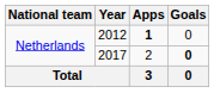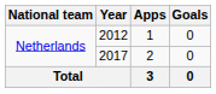2012 | Apps: bold -> normal
2017 | Goals: bold -> normal
